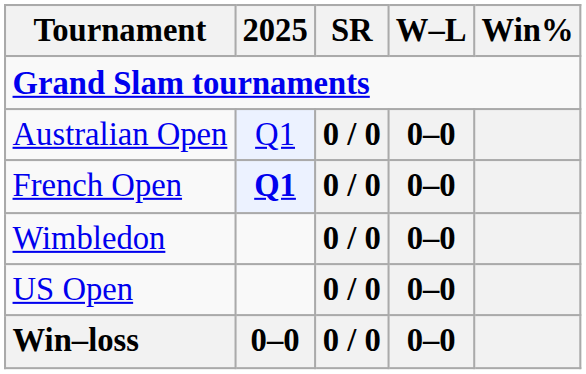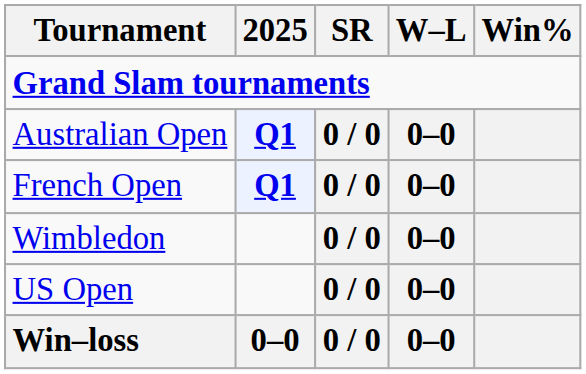Australian Open | 2025: normal -> bold
